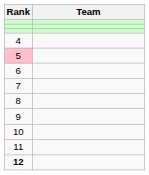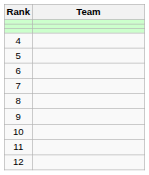row 6 | Rank: pink background -> no background
row 13 | Rank: bold -> normal
